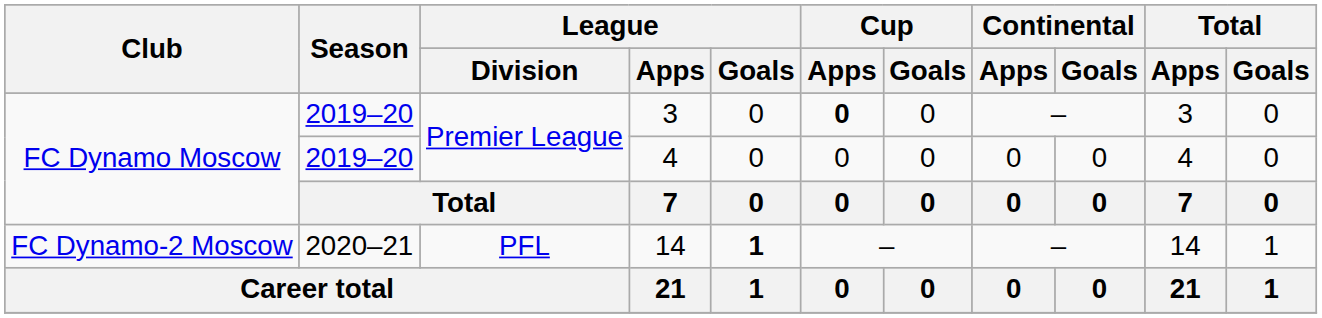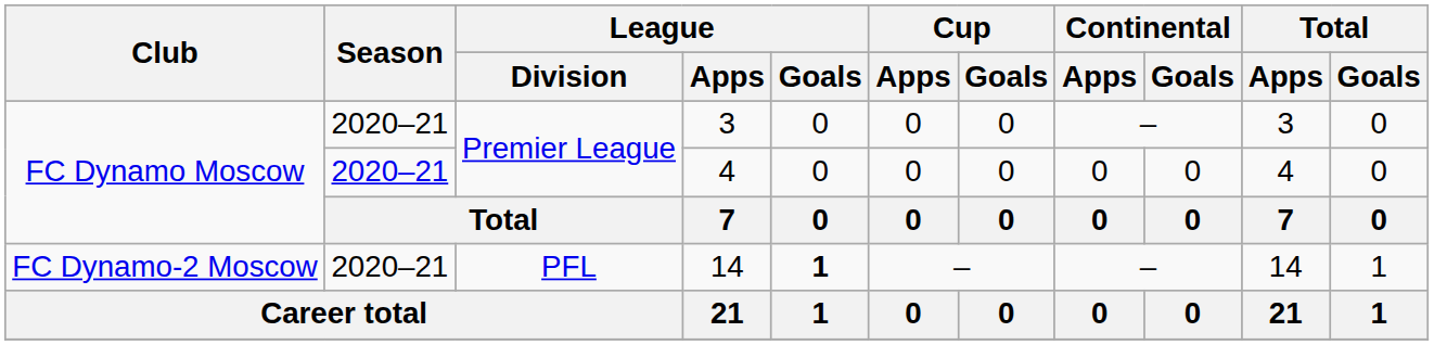row 3 | Season: 2019–20 -> 2020–21
row 3 | Cup / Apps: bold -> normal
row 4 | Season: 2019–20 -> 2020–21
